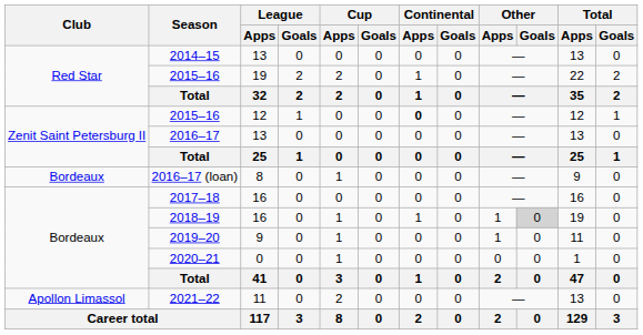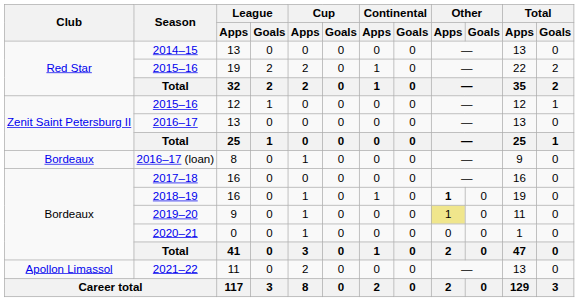2015–16 / 12 | Continental / Apps: bold -> normal
2018–19 | Other / Apps: normal -> bold
2018–19 | Other / Goals: lightgrey background -> no background
2019–20 | Other / Apps: no background -> khaki background
